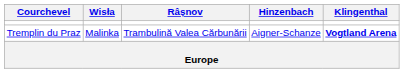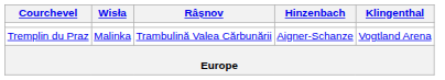Tremplin du Praz | Klingenthal: bold -> normal
